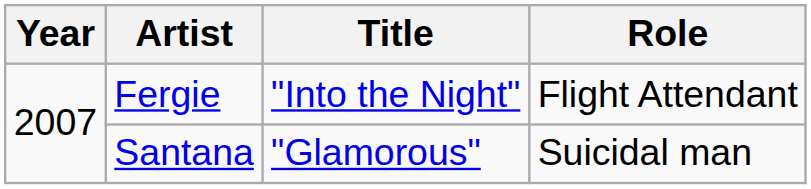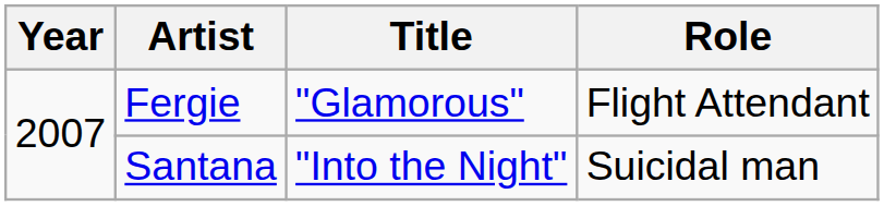Fergie | Title: "Into the Night" -> "Glamorous"
Santana | Title: "Glamorous" -> "Into the Night"
